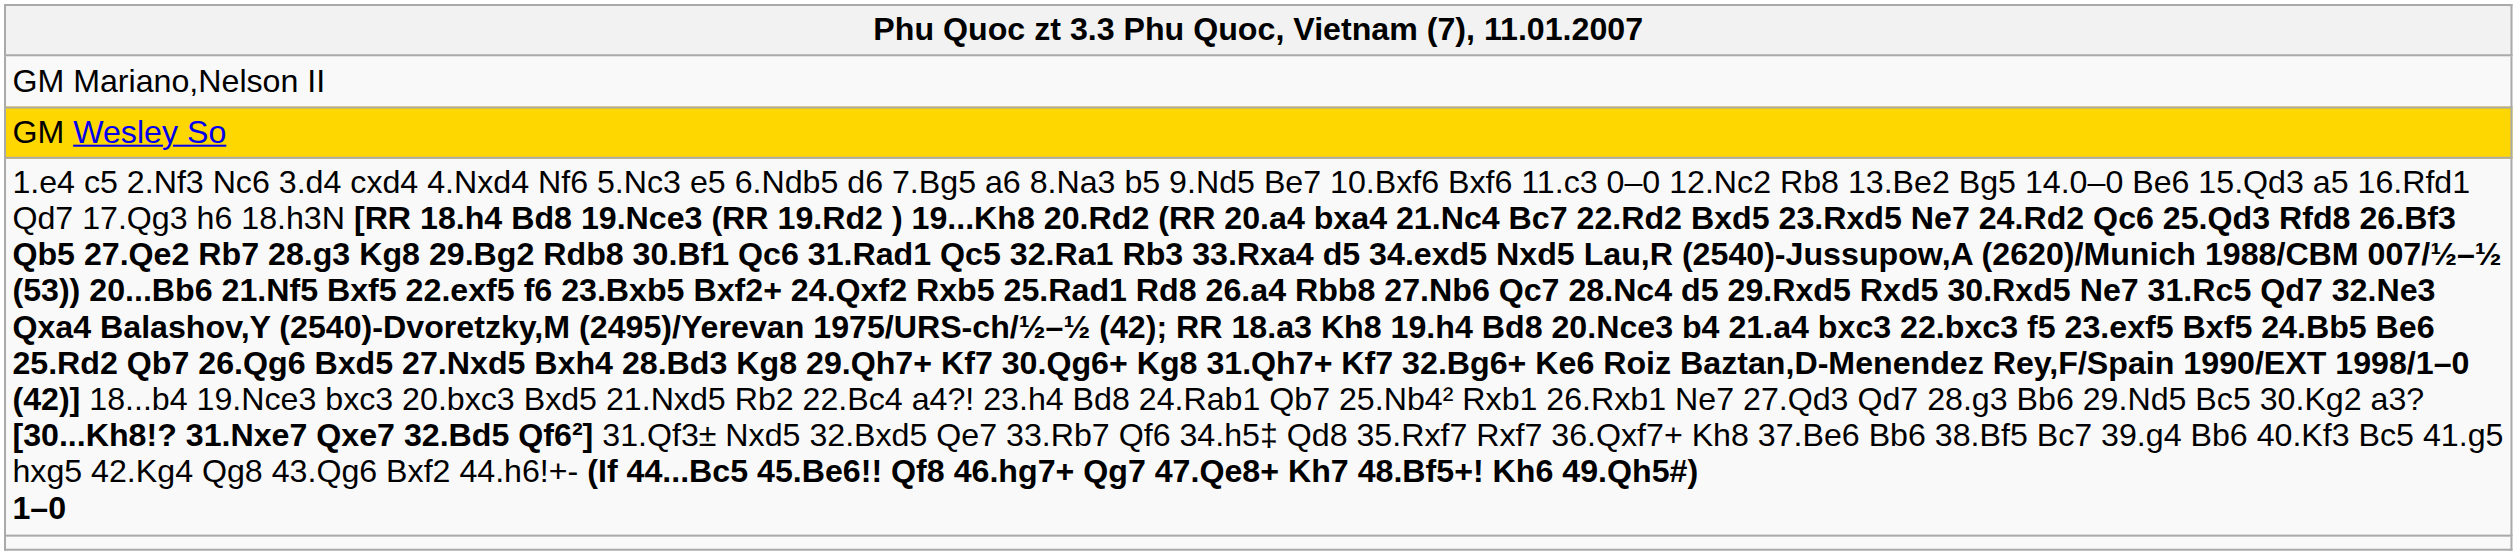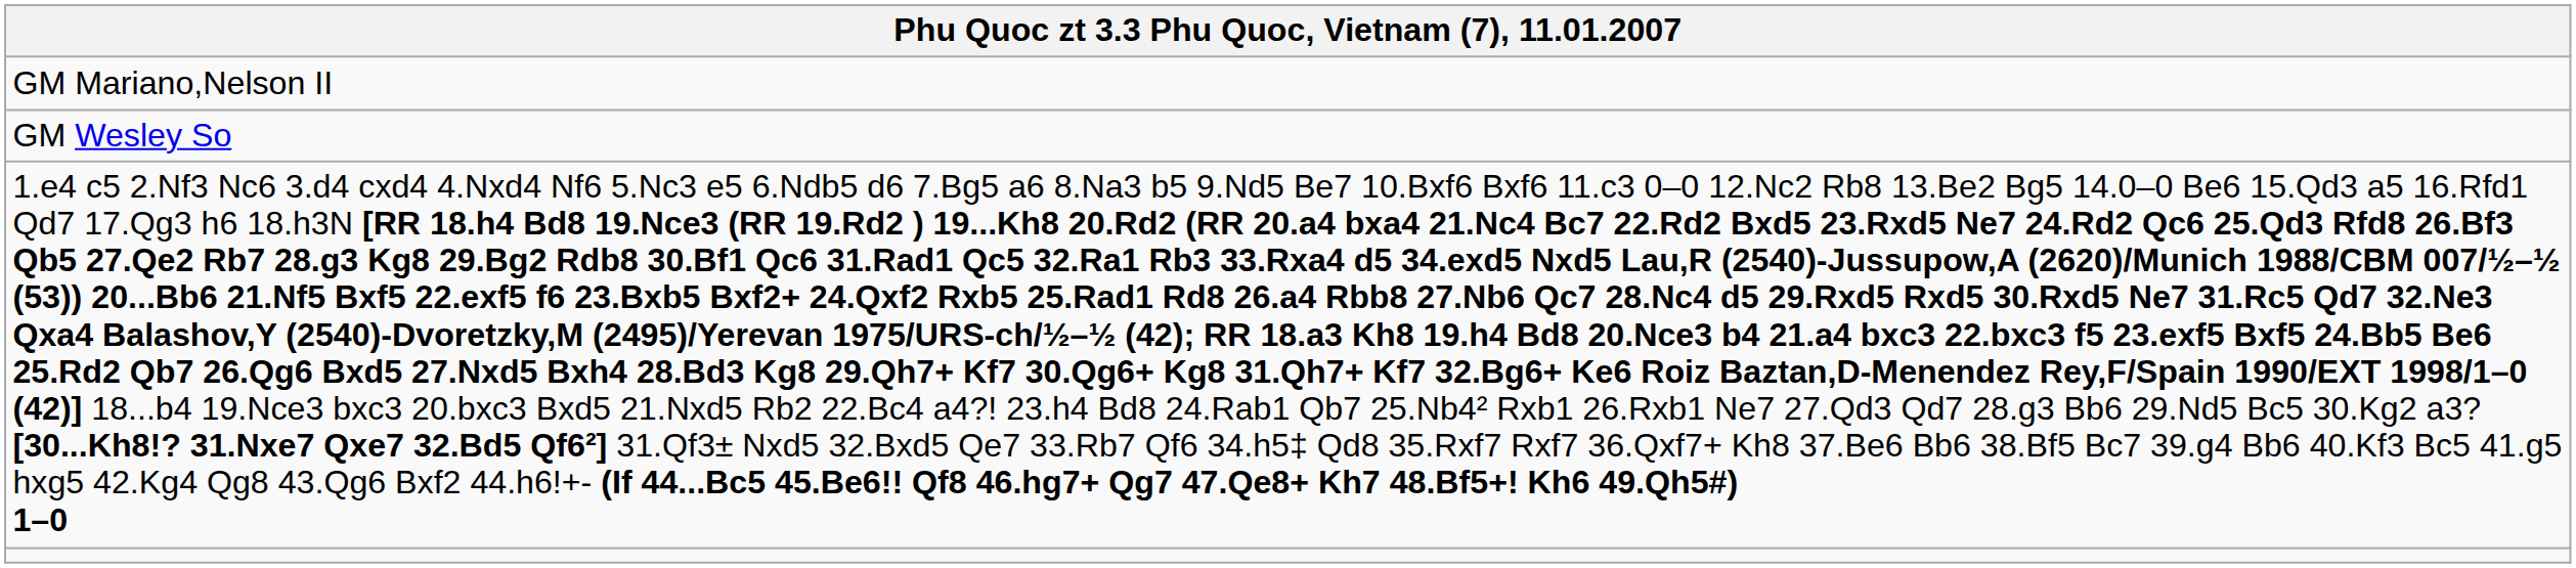row 3 | column 1: gold background -> no background
